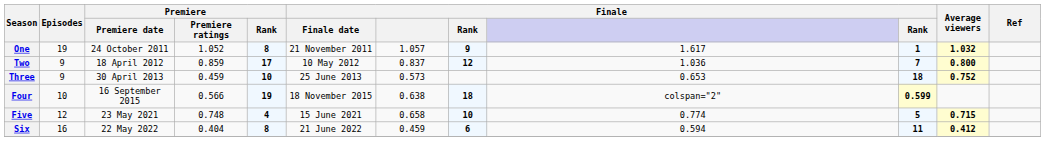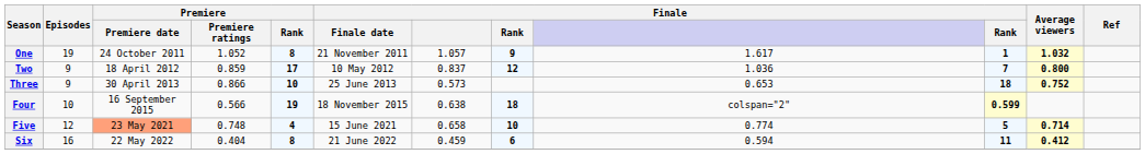Three | Premiere / Premiere ratings: 0.459 -> 0.866
Five | Premiere / Premiere date: no background -> lightsalmon background
Five | Average viewers: 0.715 -> 0.714
